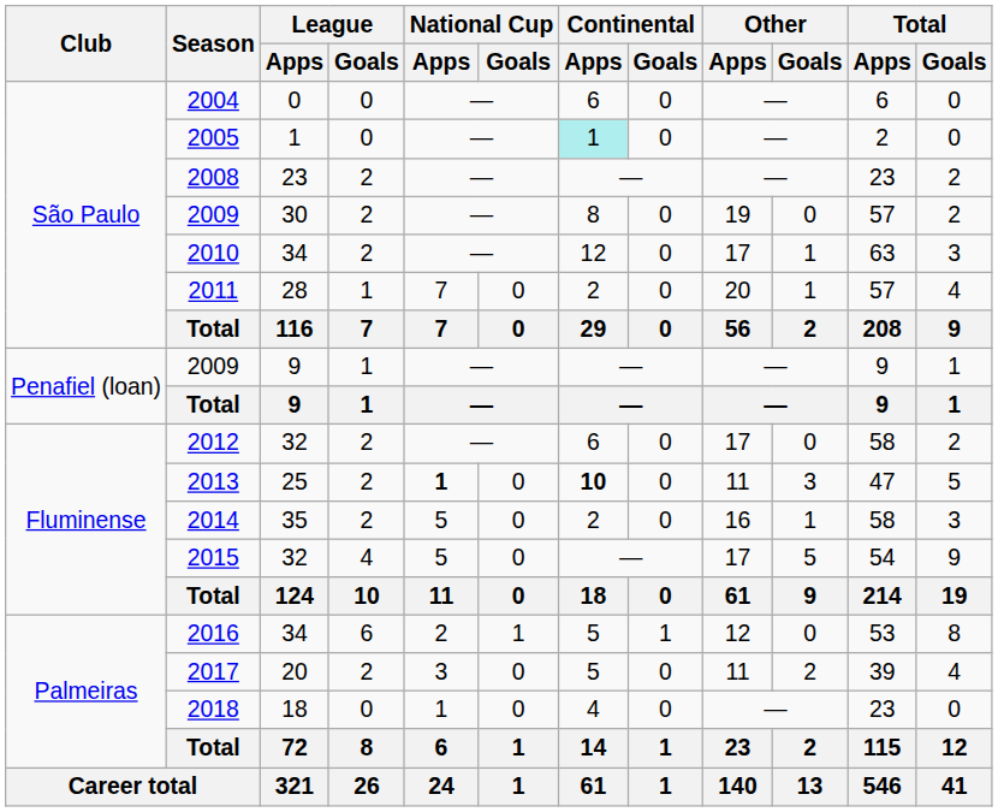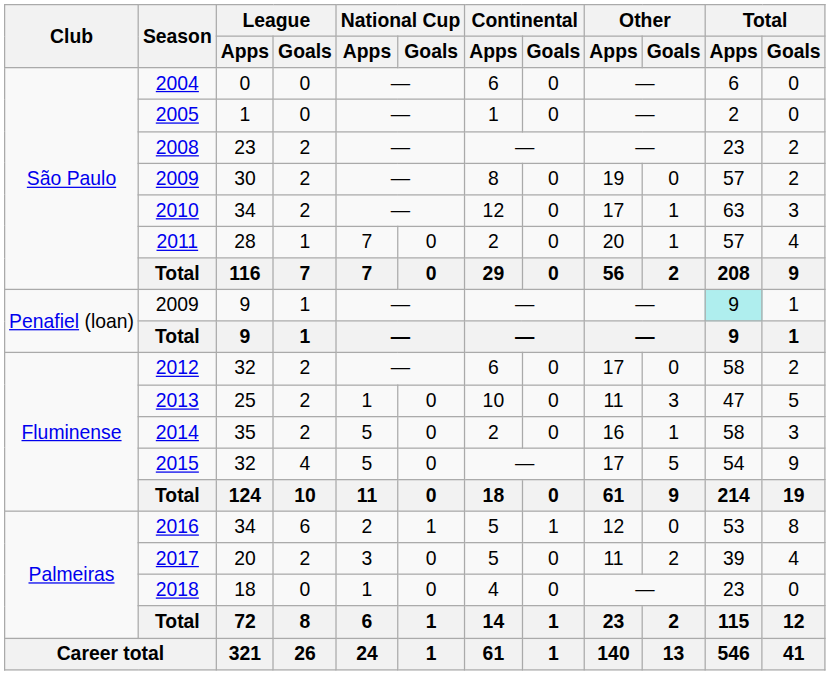2005 | Continental / Apps: paleturquoise background -> no background
2009 / 9 | Total / Apps: no background -> paleturquoise background
2013 | National Cup / Apps: bold -> normal
2013 | Continental / Apps: bold -> normal
